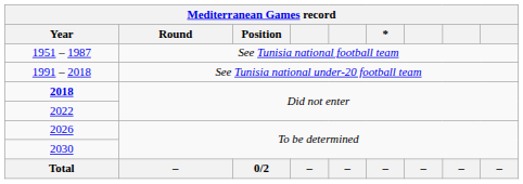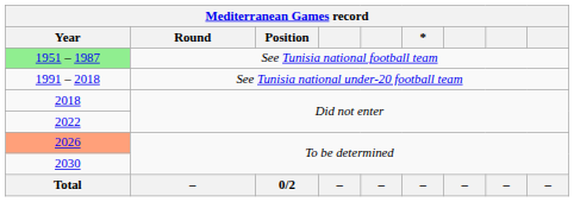1951 – 1987 | Year: no background -> lightgreen background
2018 | Year: bold -> normal
2026 | Year: no background -> lightsalmon background
